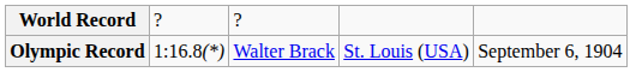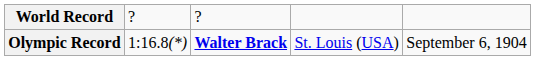Olympic Record | column 3: normal -> bold
